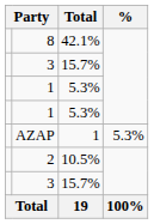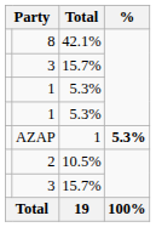AZAP | %: normal -> bold
